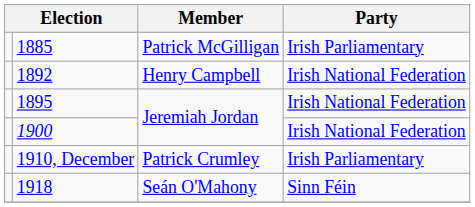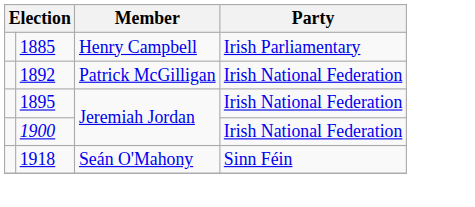1885 | Member: Patrick McGilligan -> Henry Campbell
1892 | Member: Henry Campbell -> Patrick McGilligan
- row: 1910, December | Patrick Crumley | Irish Parliamentary
